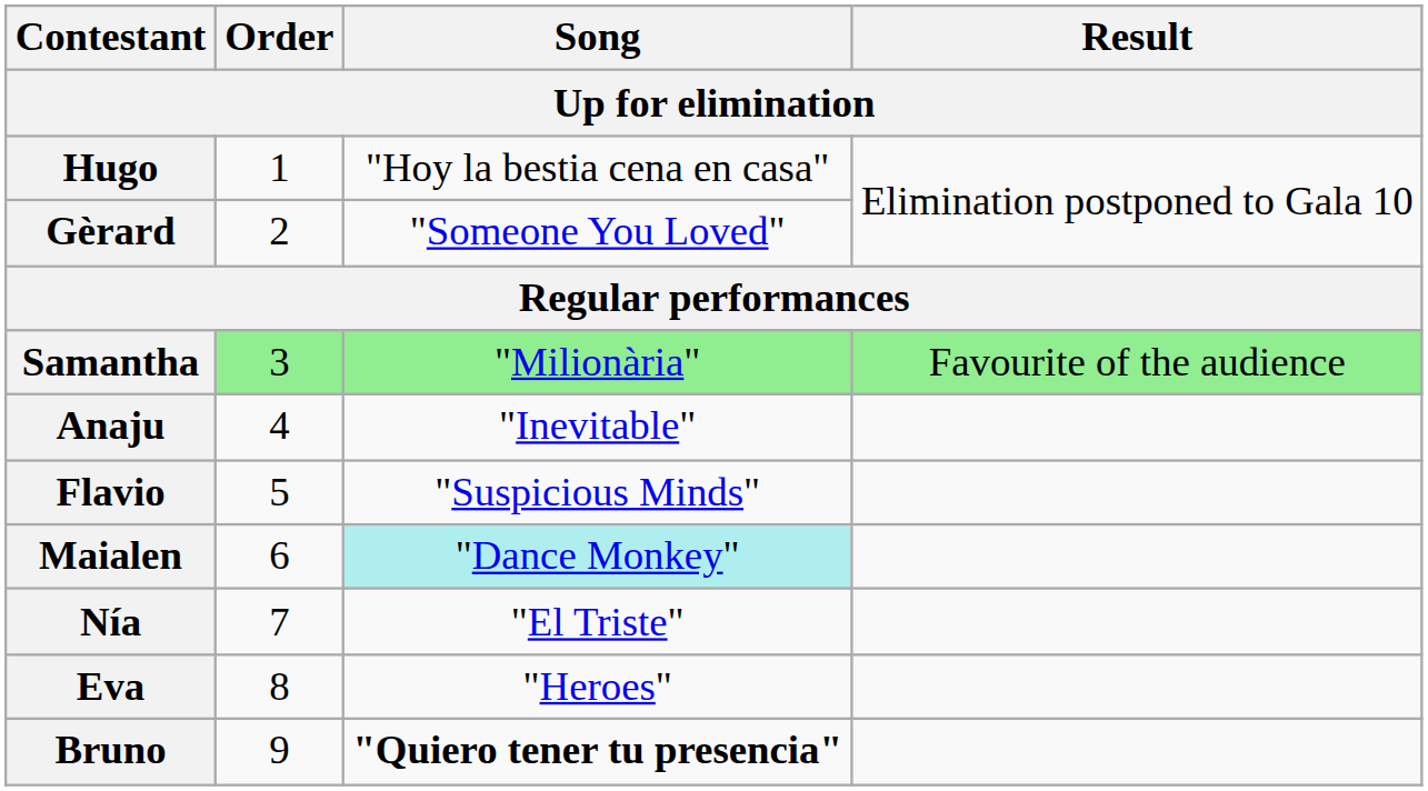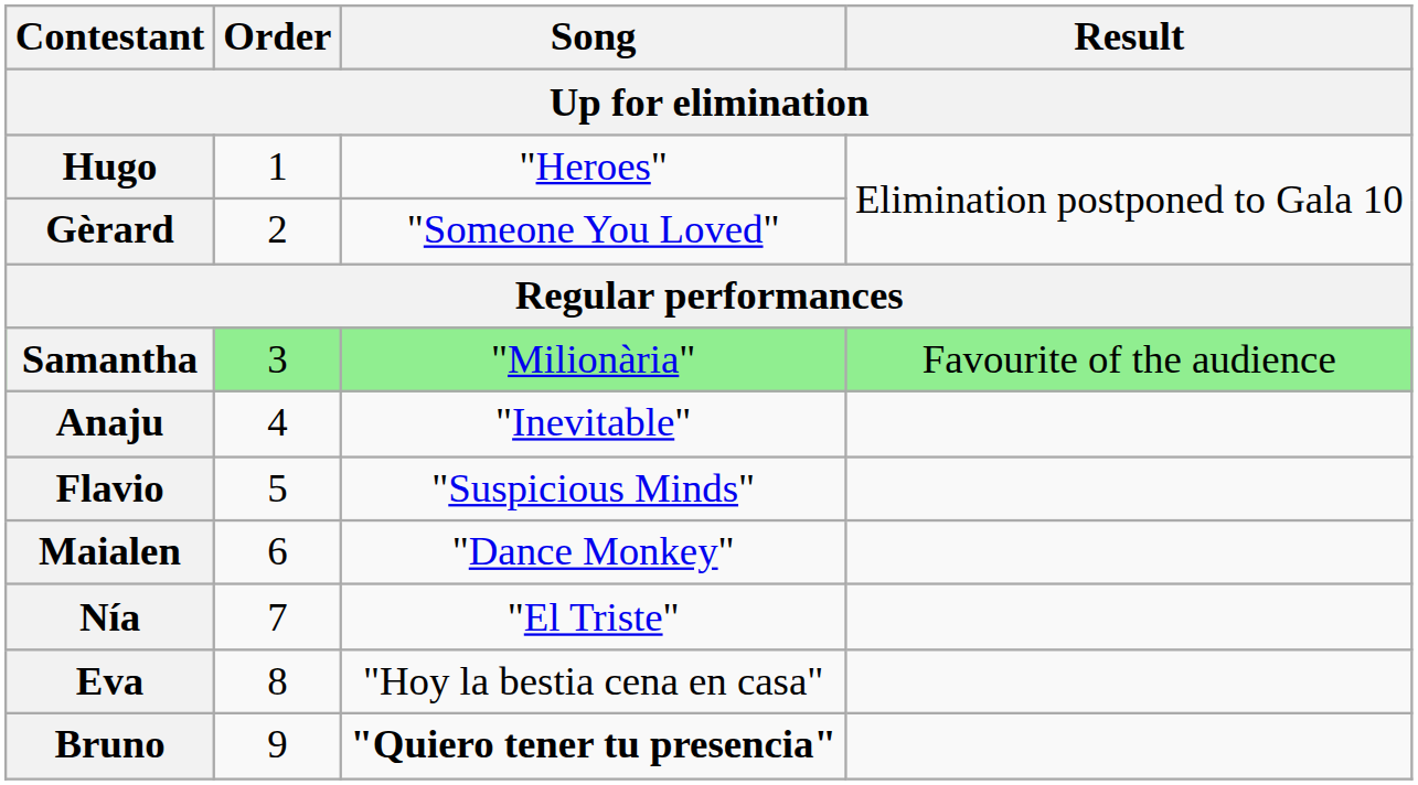Hugo | Song: "Hoy la bestia cena en casa" -> "Heroes"
Maialen | Song: paleturquoise background -> no background
Eva | Song: "Heroes" -> "Hoy la bestia cena en casa"
